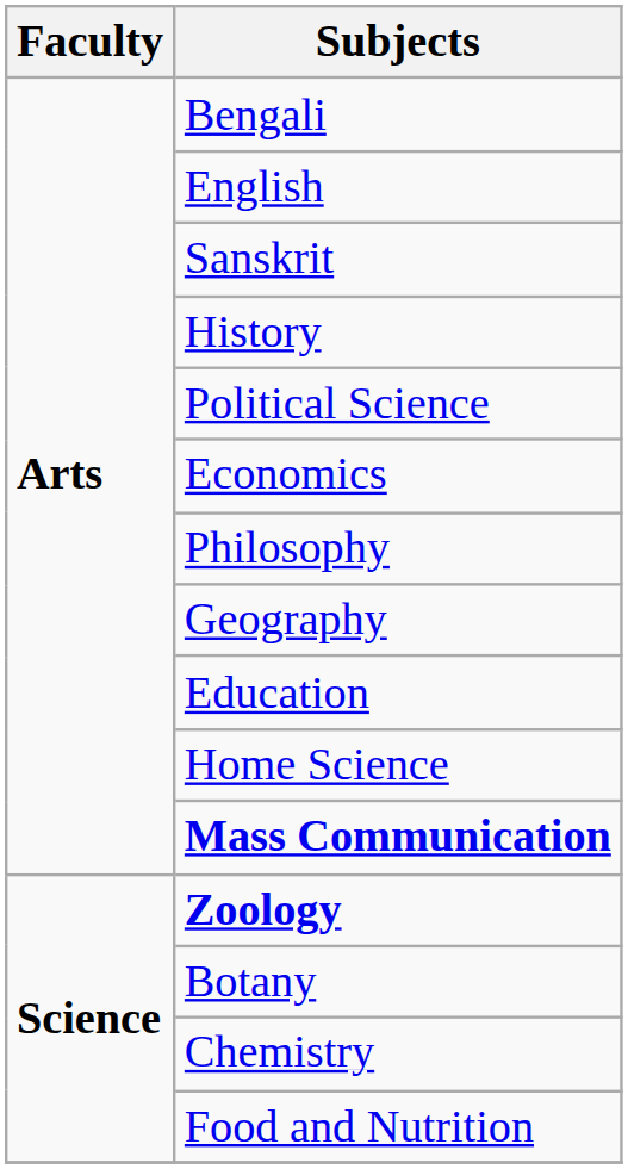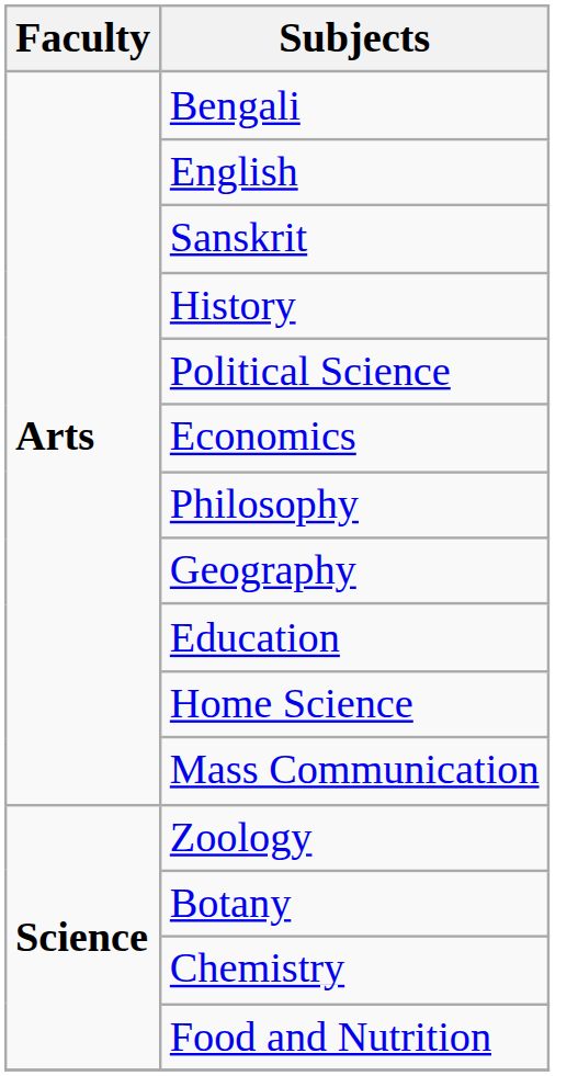Mass Communication | Subjects: bold -> normal
Zoology | Subjects: bold -> normal
